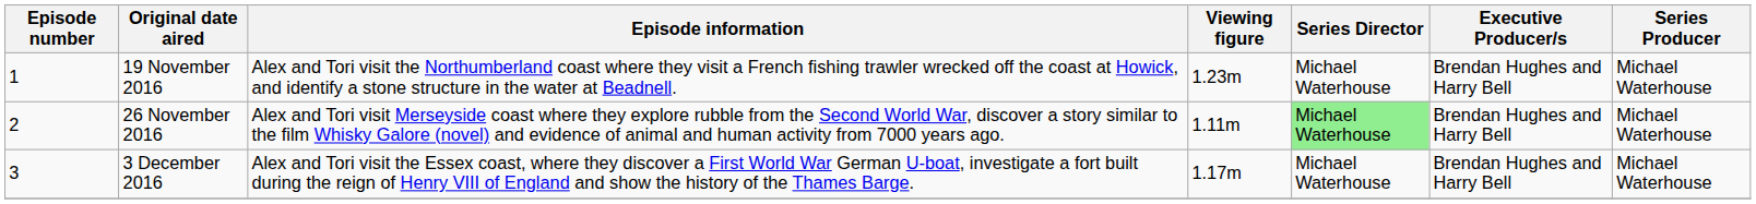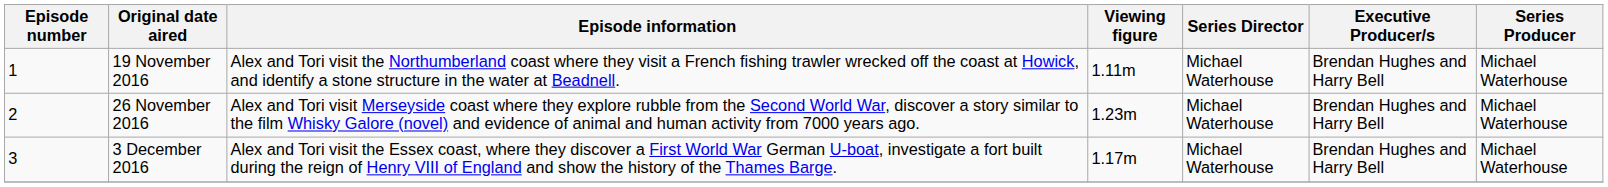19 November 2016 | Viewing figure: 1.23m -> 1.11m
26 November 2016 | Viewing figure: 1.11m -> 1.23m
26 November 2016 | Series Director: lightgreen background -> no background
